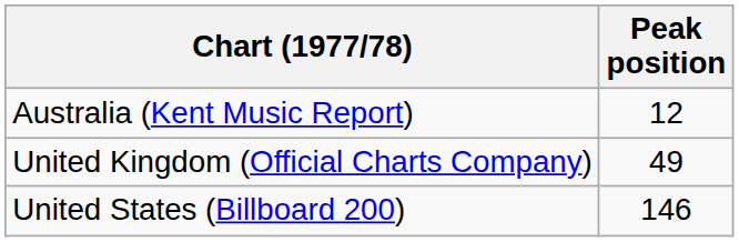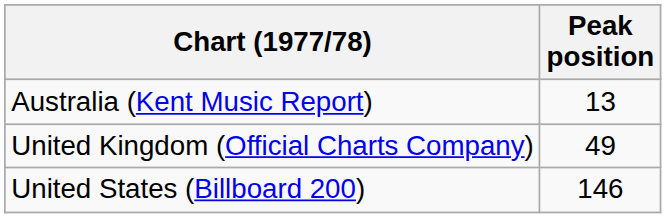Australia (Kent Music Report) | Peak position: 12 -> 13
